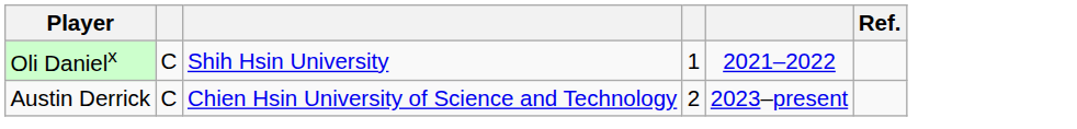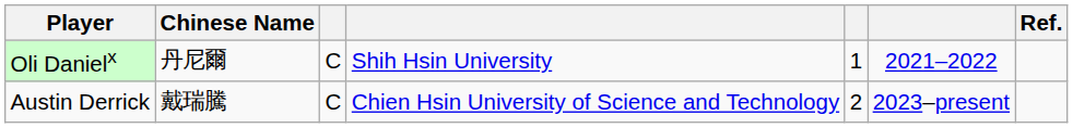+ column: Chinese Name | 丹尼爾 | 戴瑞騰
